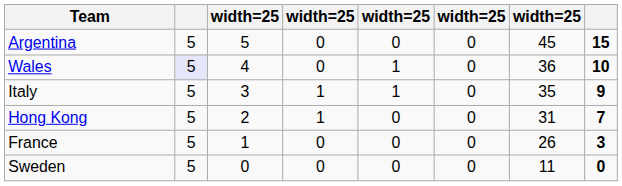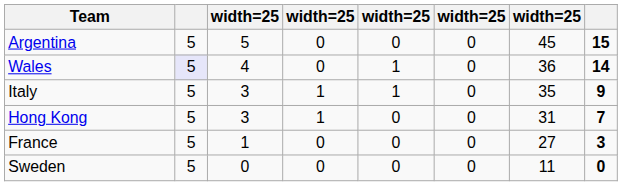Wales | column 8: 10 -> 14
Hong Kong | column 3: 2 -> 3
France | column 7: 26 -> 27
